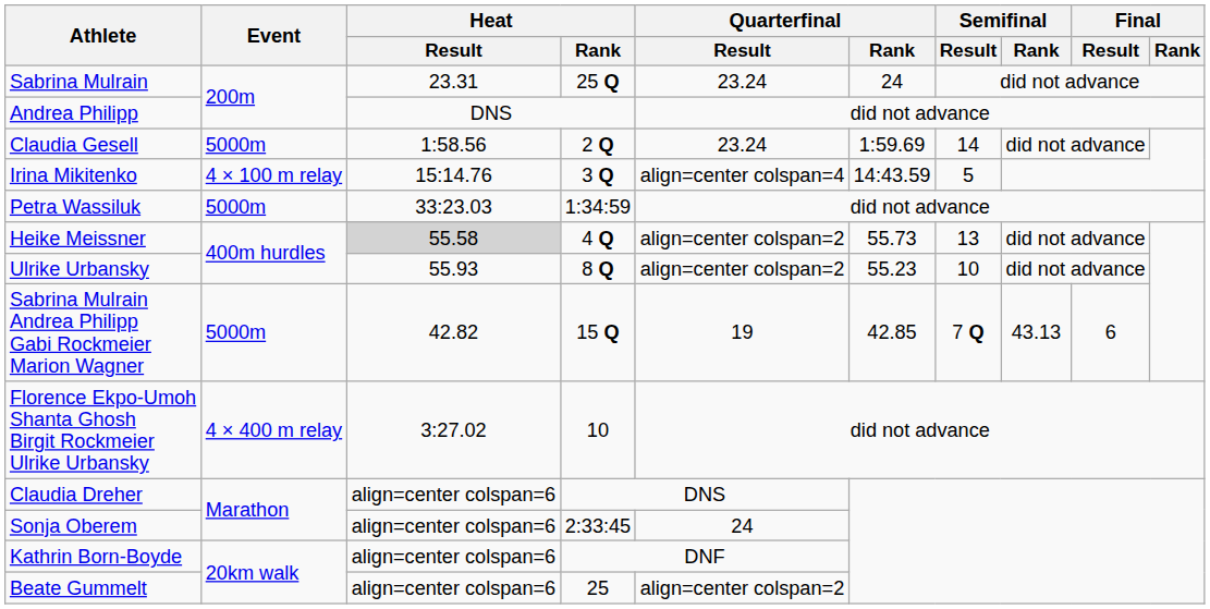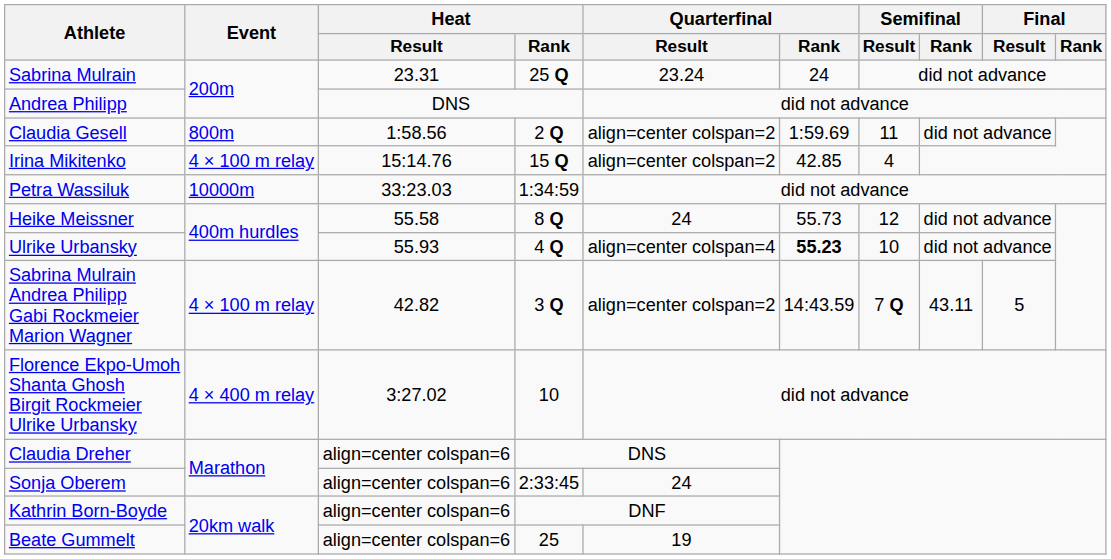Claudia Gesell | Event: 5000m -> 800m
Claudia Gesell | Quarterfinal / Result: 23.24 -> align=center colspan=2
Claudia Gesell | Semifinal / Result: 14 -> 11
Irina Mikitenko | Heat / Rank: 3 Q -> 15 Q
Irina Mikitenko | Quarterfinal / Result: align=center colspan=4 -> align=center colspan=2
Irina Mikitenko | Quarterfinal / Rank: 14:43.59 -> 42.85
Irina Mikitenko | Semifinal / Result: 5 -> 4
Petra Wassiluk | Event: 5000m -> 10000m
Heike Meissner | Heat / Result: lightgrey background -> no background
Heike Meissner | Heat / Rank: 4 Q -> 8 Q
Heike Meissner | Quarterfinal / Result: align=center colspan=2 -> 24
Heike Meissner | Semifinal / Result: 13 -> 12
Ulrike Urbansky | Heat / Rank: 8 Q -> 4 Q
Ulrike Urbansky | Quarterfinal / Result: align=center colspan=2 -> align=center colspan=4
Ulrike Urbansky | Quarterfinal / Rank: normal -> bold
Sabrina Mulrain Andrea Philipp Gabi Rockmeier Marion Wagner | Event: 5000m -> 4 × 100 m relay
Sabrina Mulrain Andrea Philipp Gabi Rockmeier Marion Wagner | Heat / Rank: 15 Q -> 3 Q
Sabrina Mulrain Andrea Philipp Gabi Rockmeier Marion Wagner | Quarterfinal / Result: 19 -> align=center colspan=2
Sabrina Mulrain Andrea Philipp Gabi Rockmeier Marion Wagner | Quarterfinal / Rank: 42.85 -> 14:43.59
Sabrina Mulrain Andrea Philipp Gabi Rockmeier Marion Wagner | Semifinal / Rank: 43.13 -> 43.11
Sabrina Mulrain Andrea Philipp Gabi Rockmeier Marion Wagner | Final / Result: 6 -> 5
Beate Gummelt | Quarterfinal / Result: align=center colspan=2 -> 19
